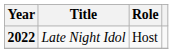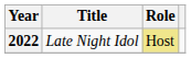2022 | Role: no background -> khaki background
